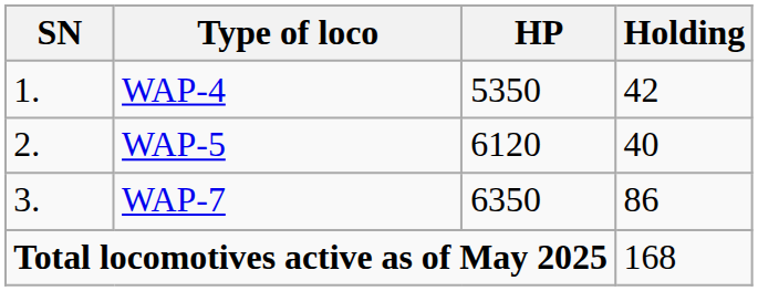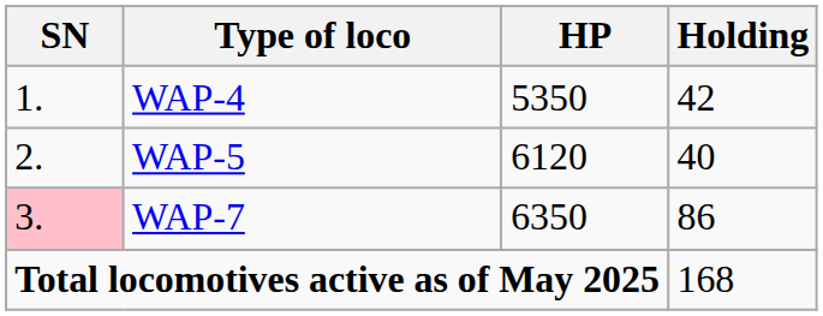WAP-7 | SN: no background -> pink background
